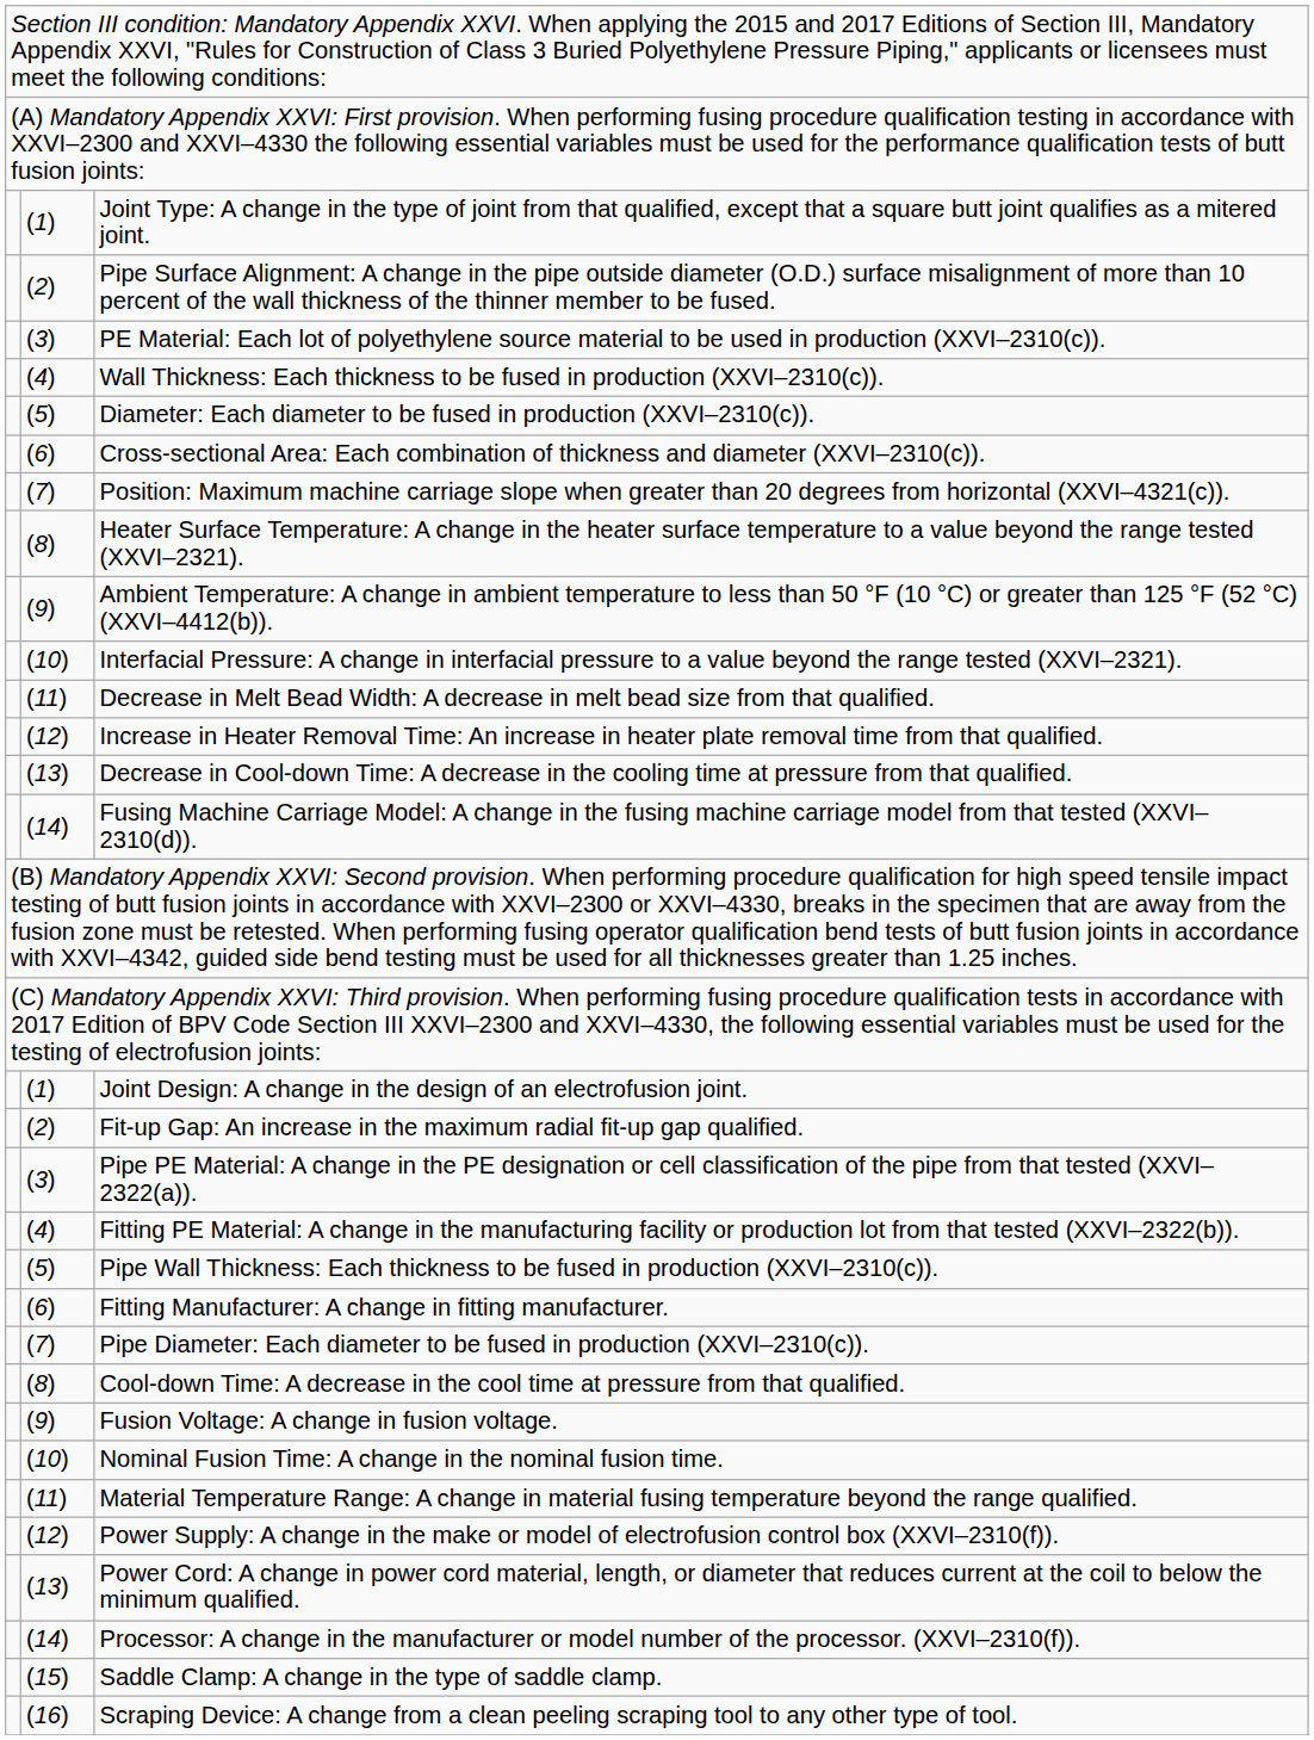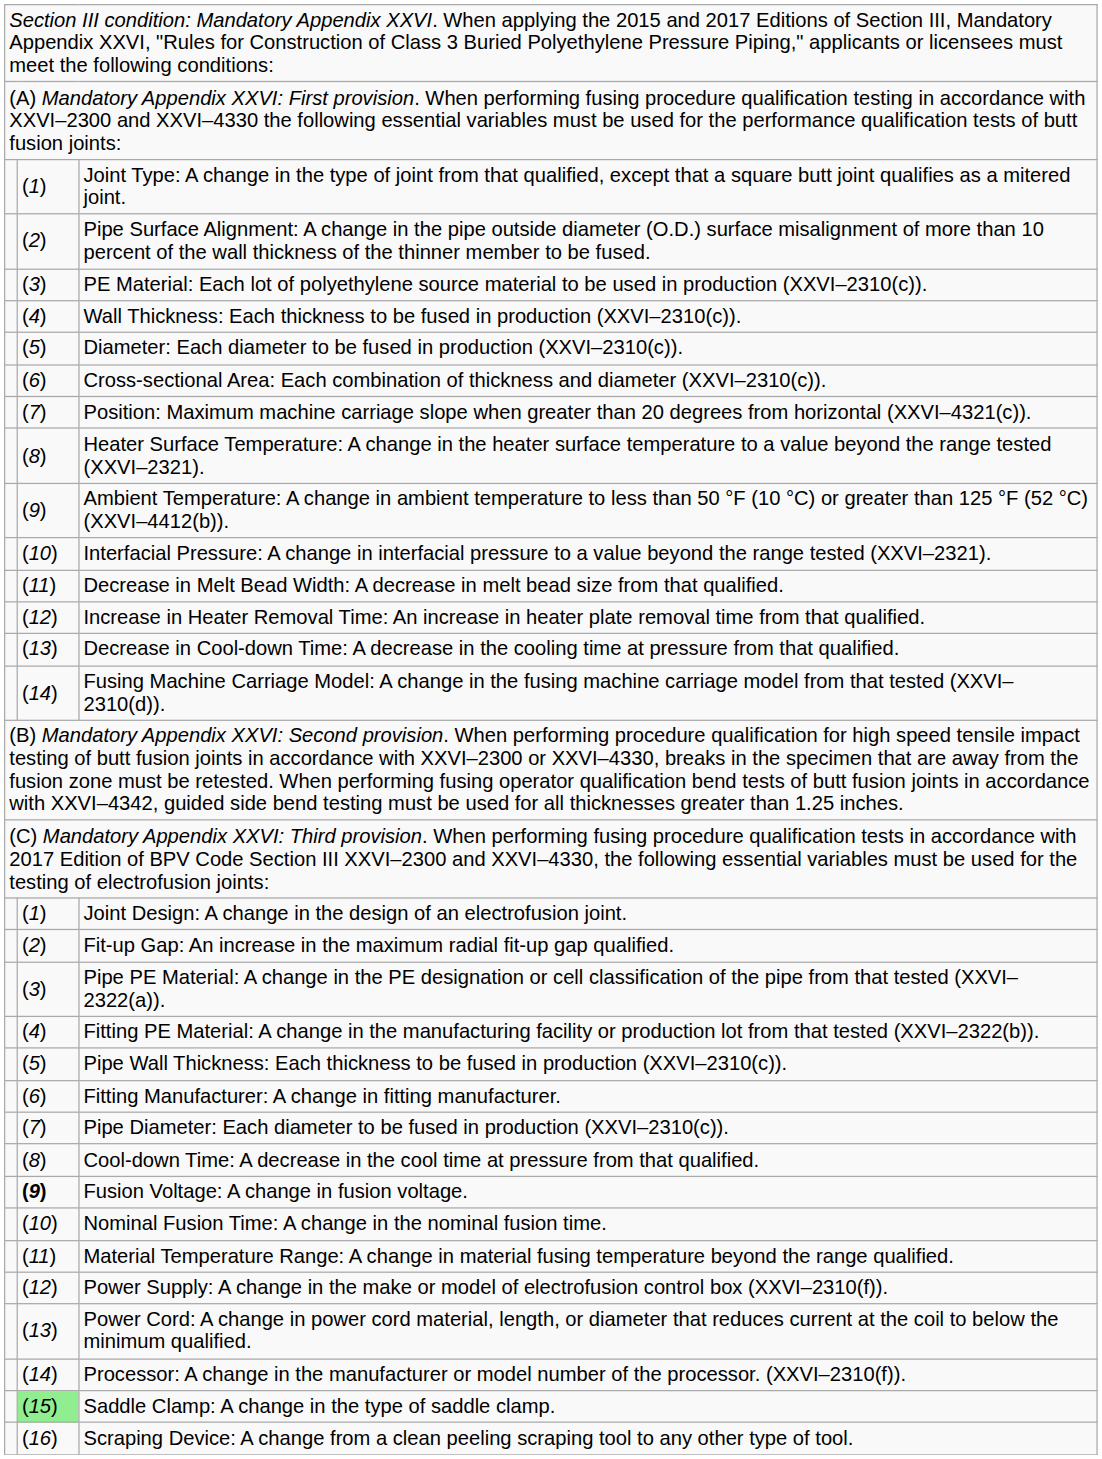Fusion Voltage: A change in fusion voltage. | column 2: normal -> bold
Saddle Clamp: A change in the type of saddle clamp. | column 2: no background -> lightgreen background
